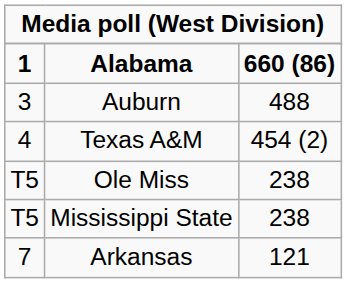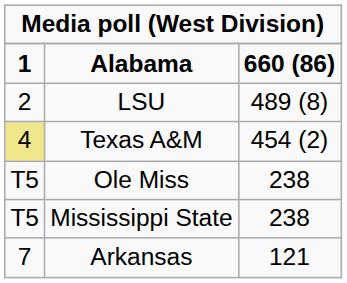+ row: 2 | LSU | 489 (8)
- row: 3 | Auburn | 488
Texas A&M | column 1: no background -> khaki background
